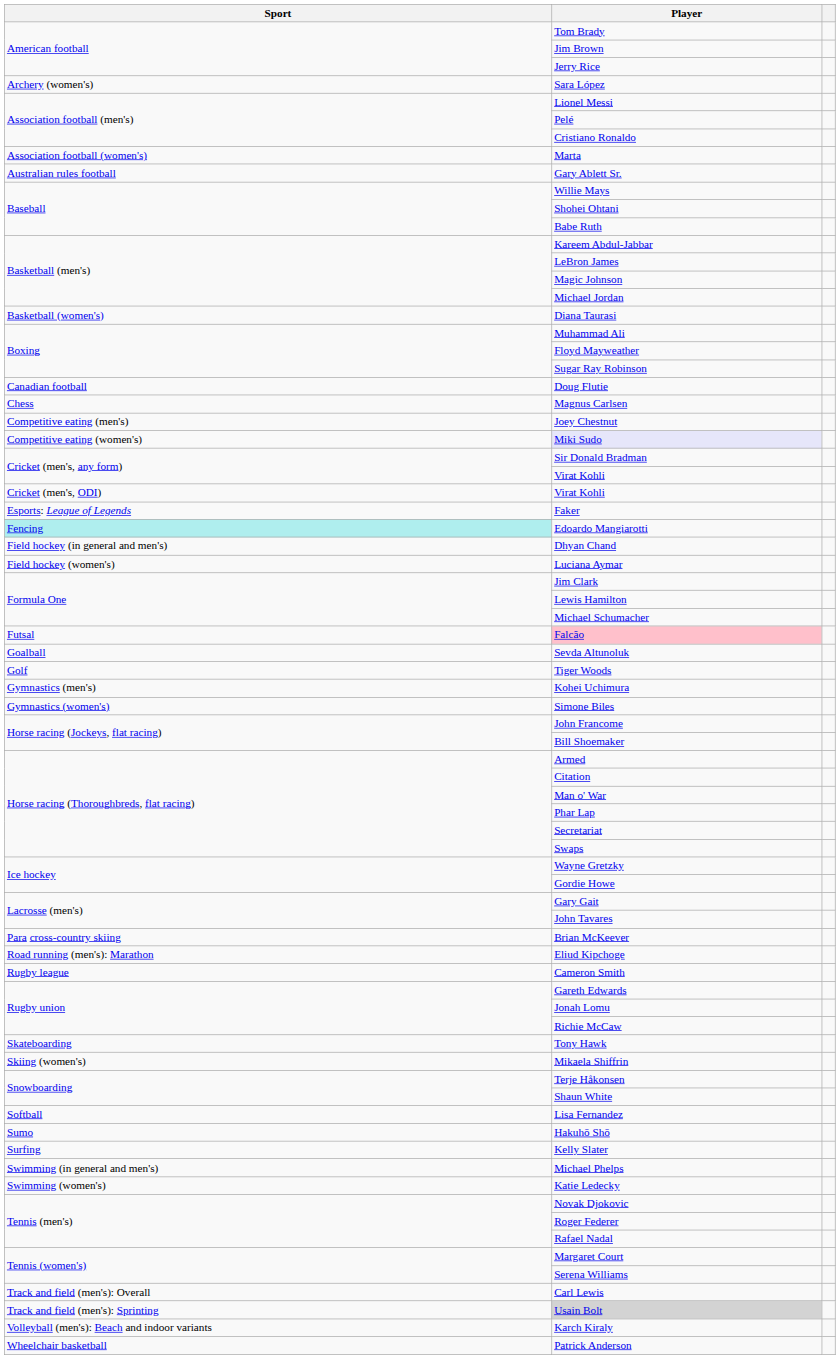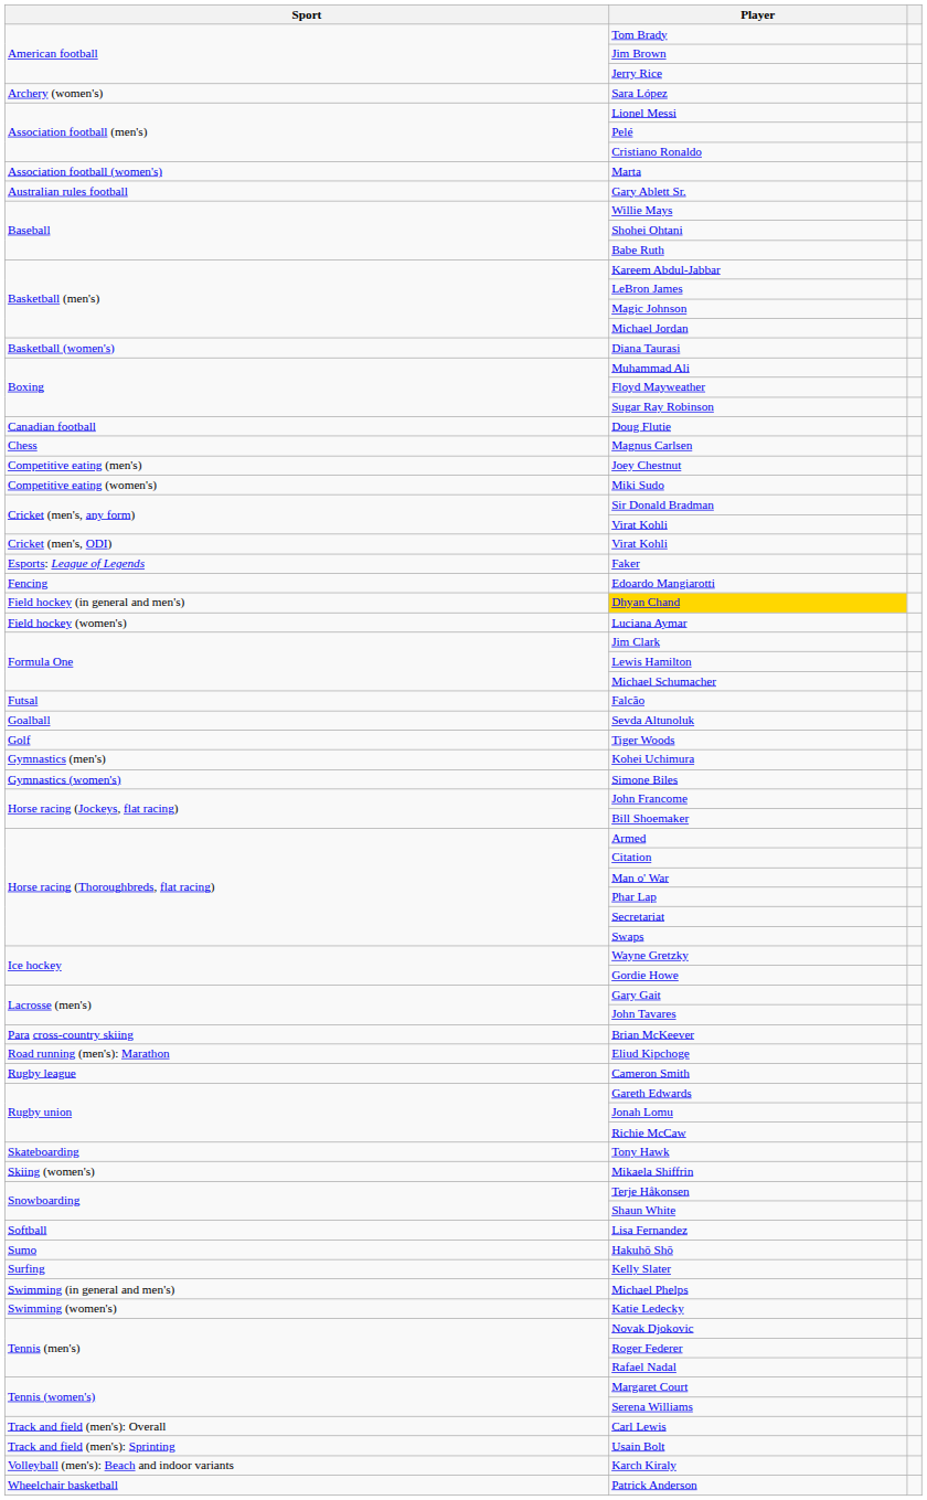Miki Sudo | Player: lavender background -> no background
Edoardo Mangiarotti | Sport: paleturquoise background -> no background
Dhyan Chand | Player: no background -> gold background
Falcão | Player: pink background -> no background
Usain Bolt | Player: lightgrey background -> no background
